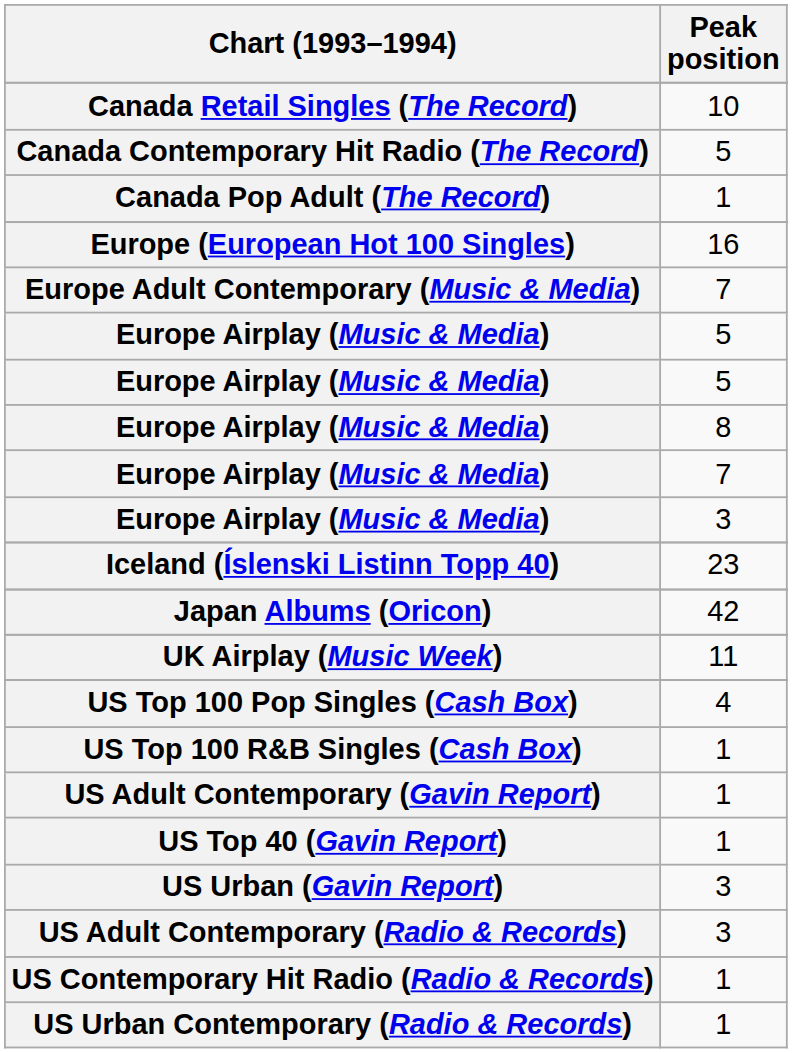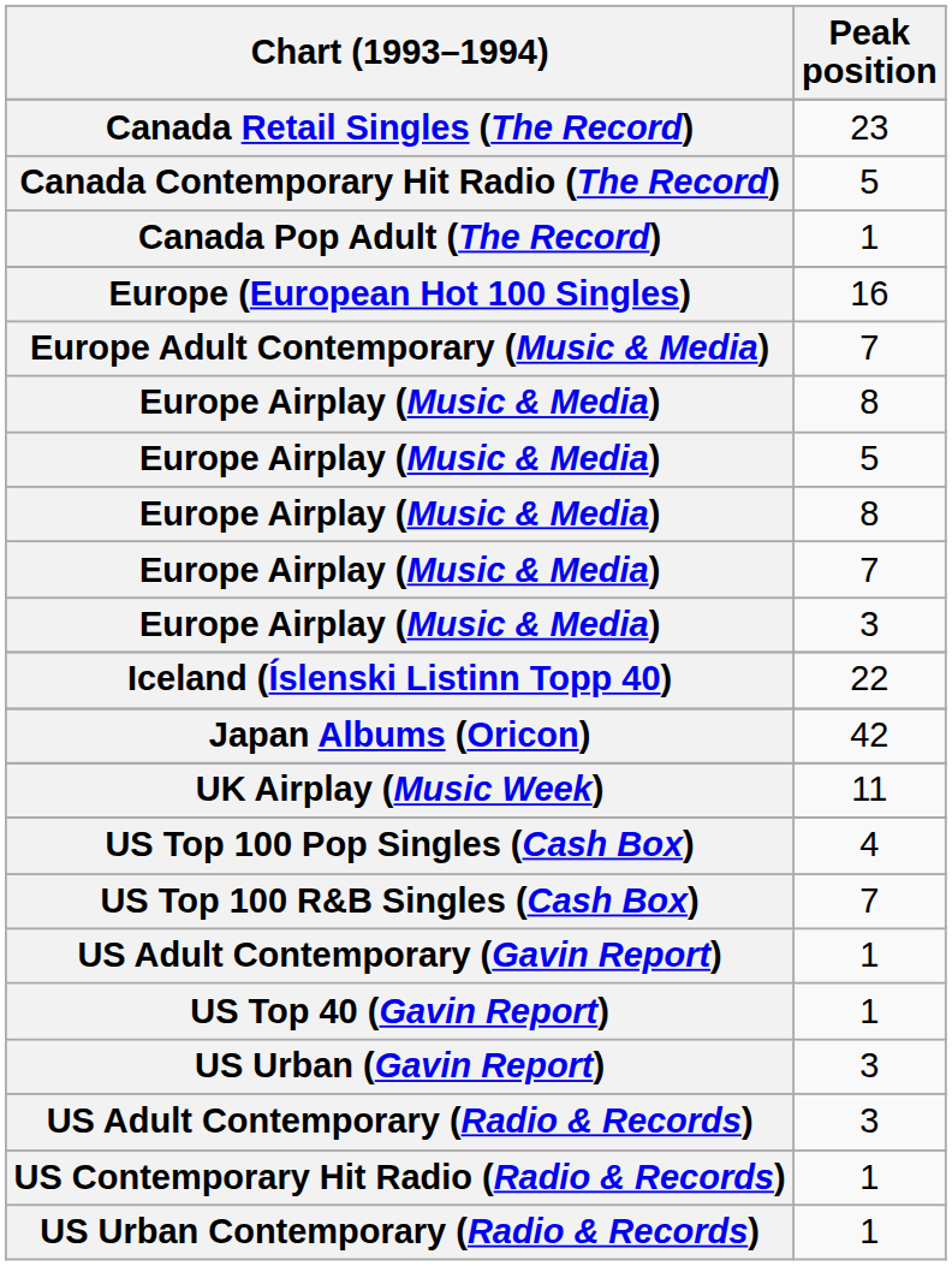row 2 | Peak position: 10 -> 23
row 7 | Peak position: 5 -> 8
row 12 | Peak position: 23 -> 22
row 16 | Peak position: 1 -> 7
